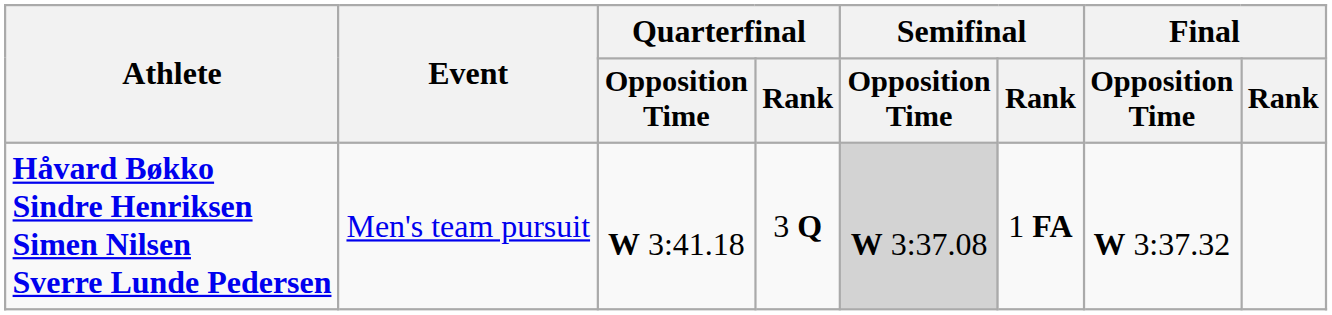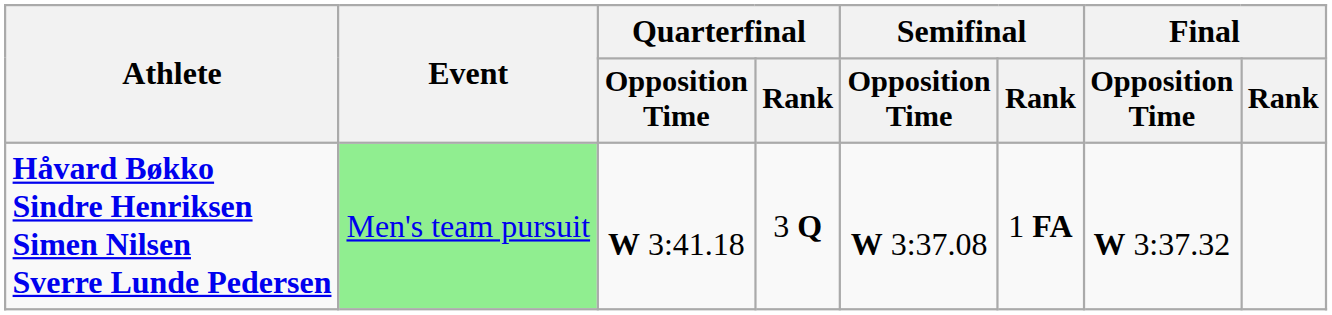row 3 | Event: no background -> lightgreen background
row 3 | Semifinal / Opposition Time: lightgrey background -> no background
